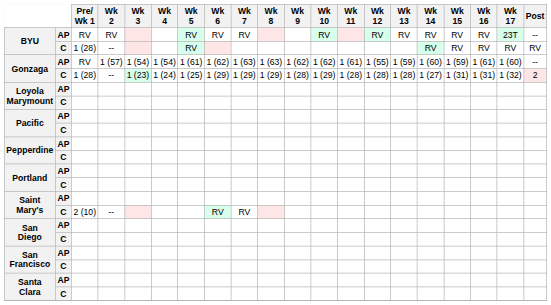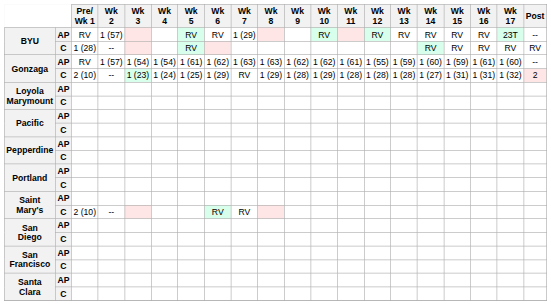BYU / AP | Wk 2: RV -> 1 (57)
BYU / AP | Wk 7: RV -> 1 (29)
Gonzaga / C | Pre/ Wk 1: 1 (28) -> 2 (10)
Gonzaga / C | Wk 7: 1 (29) -> RV
